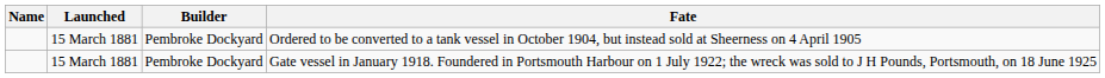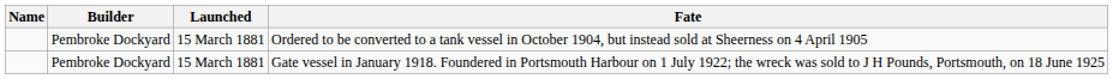columns swapped: Builder <-> Launched
